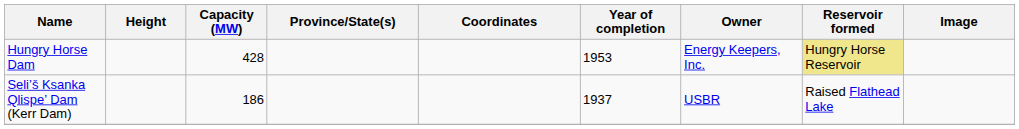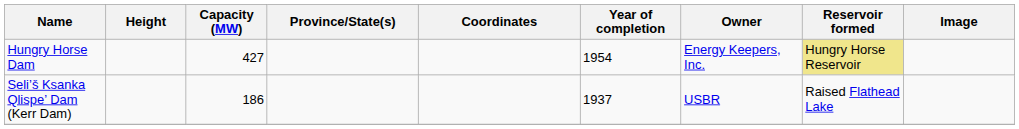Hungry Horse Dam | Capacity (MW): 428 -> 427
Hungry Horse Dam | Year of completion: 1953 -> 1954
